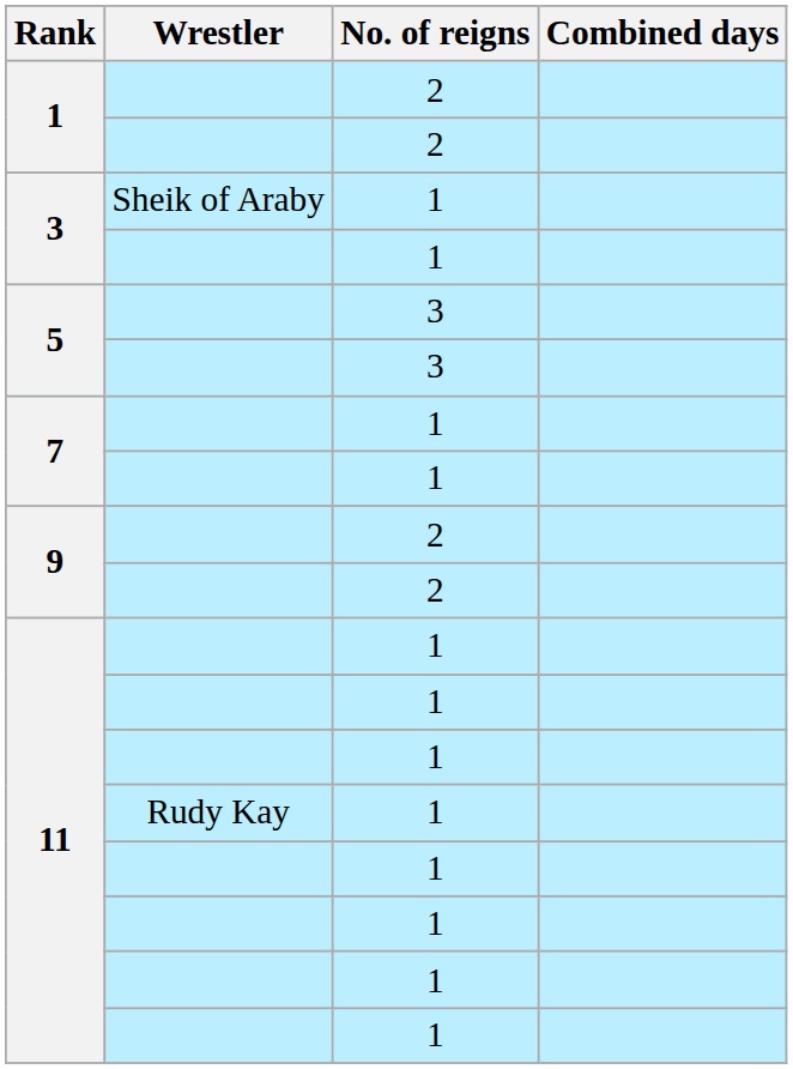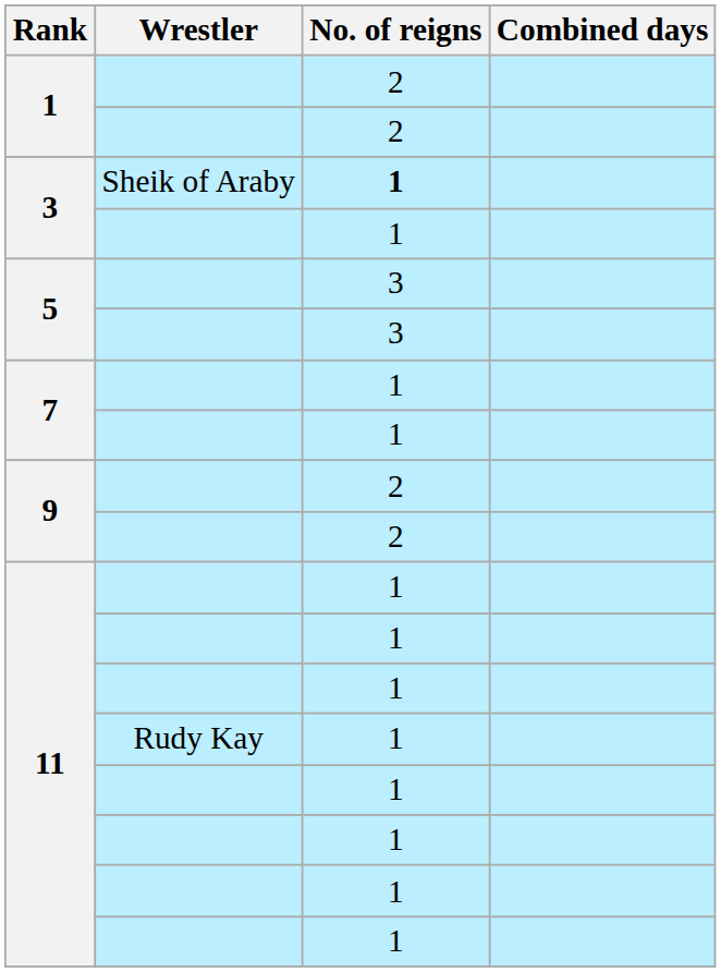3 / Sheik of Araby | No. of reigns: normal -> bold
